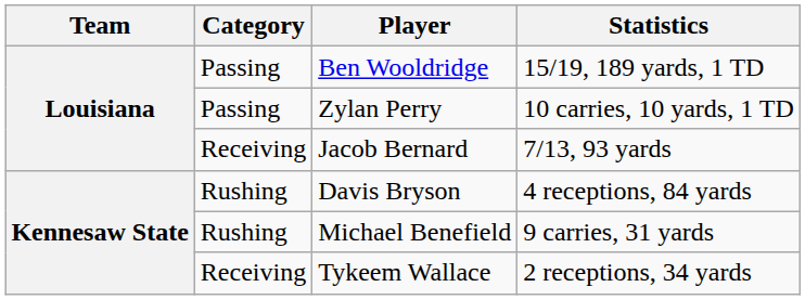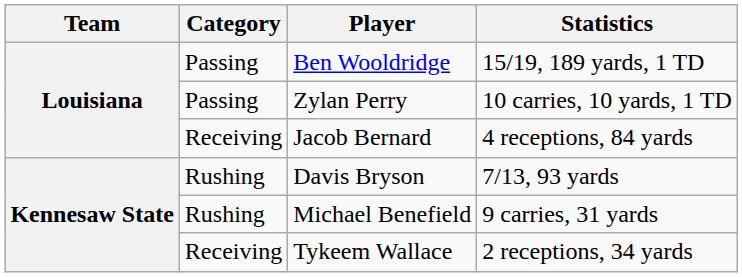Jacob Bernard | Statistics: 7/13, 93 yards -> 4 receptions, 84 yards
Davis Bryson | Statistics: 4 receptions, 84 yards -> 7/13, 93 yards
